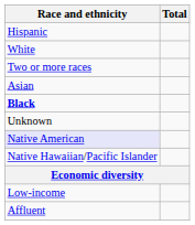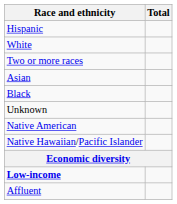Black | Race and ethnicity: bold -> normal
Native American | Race and ethnicity: lavender background -> no background
Low-income | Race and ethnicity: normal -> bold
